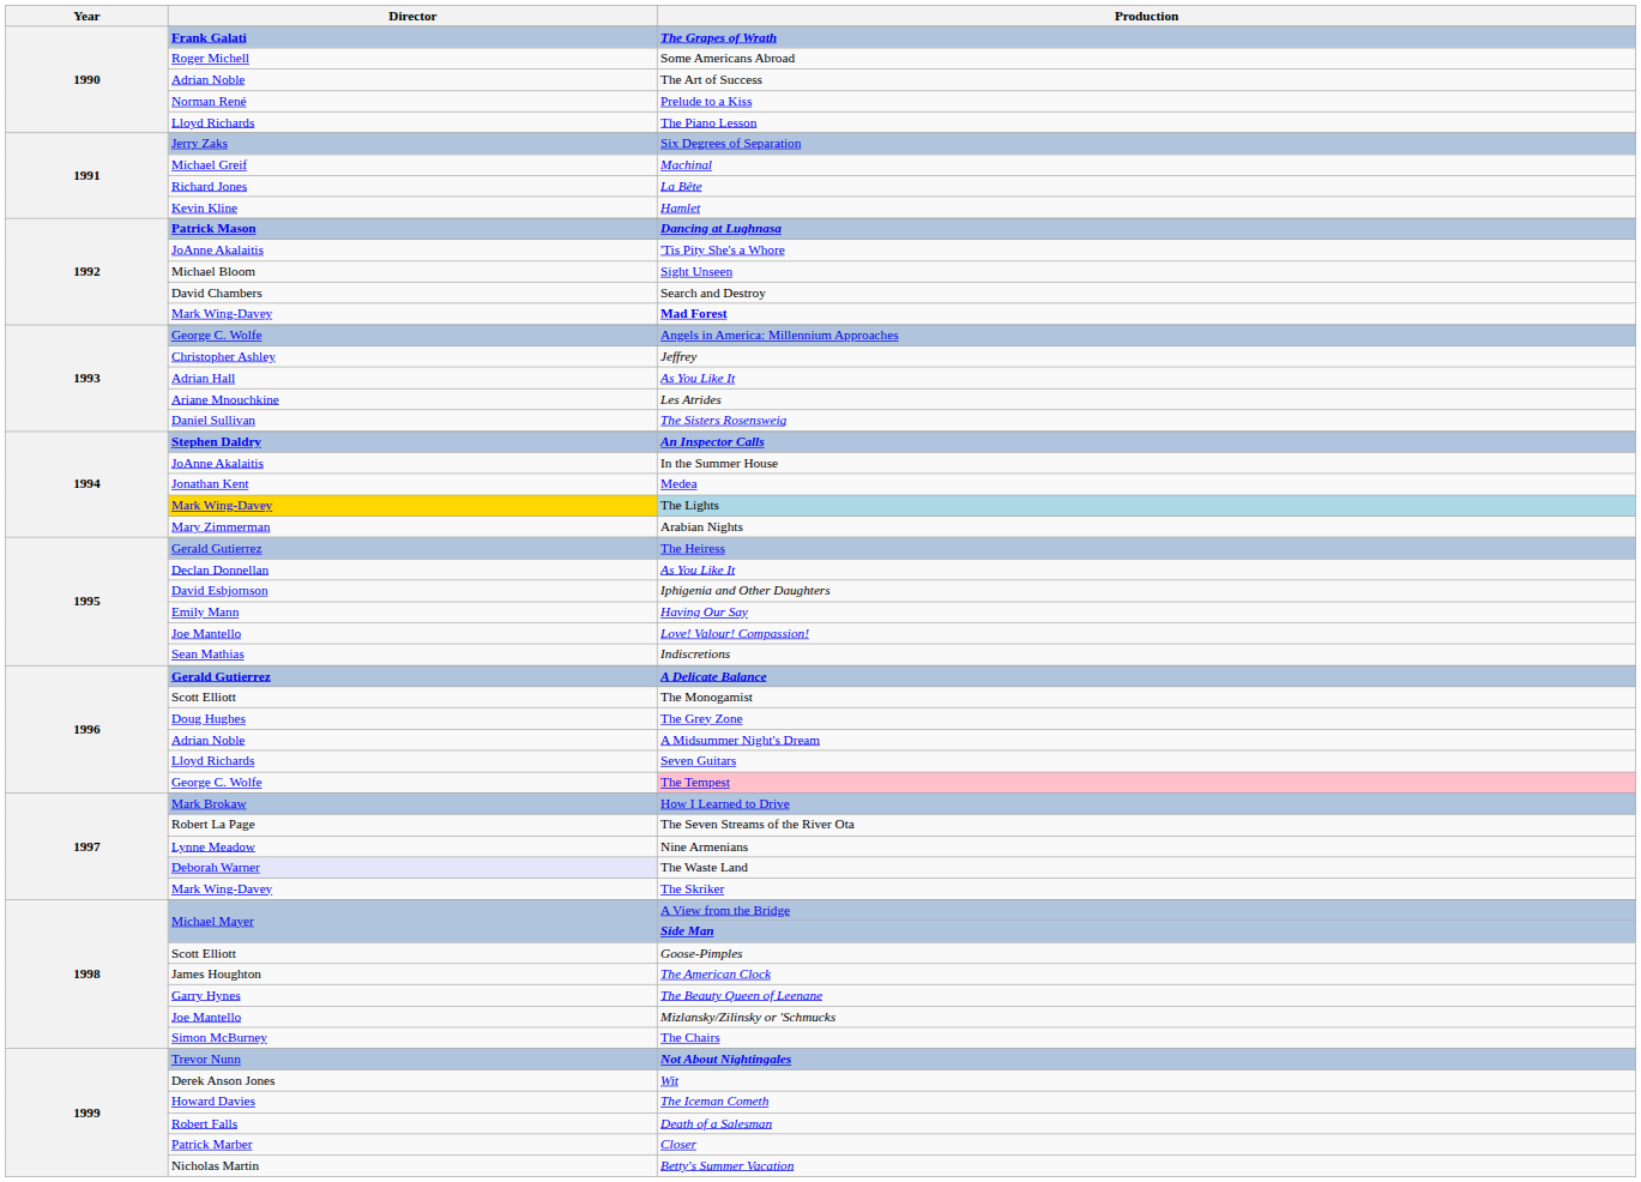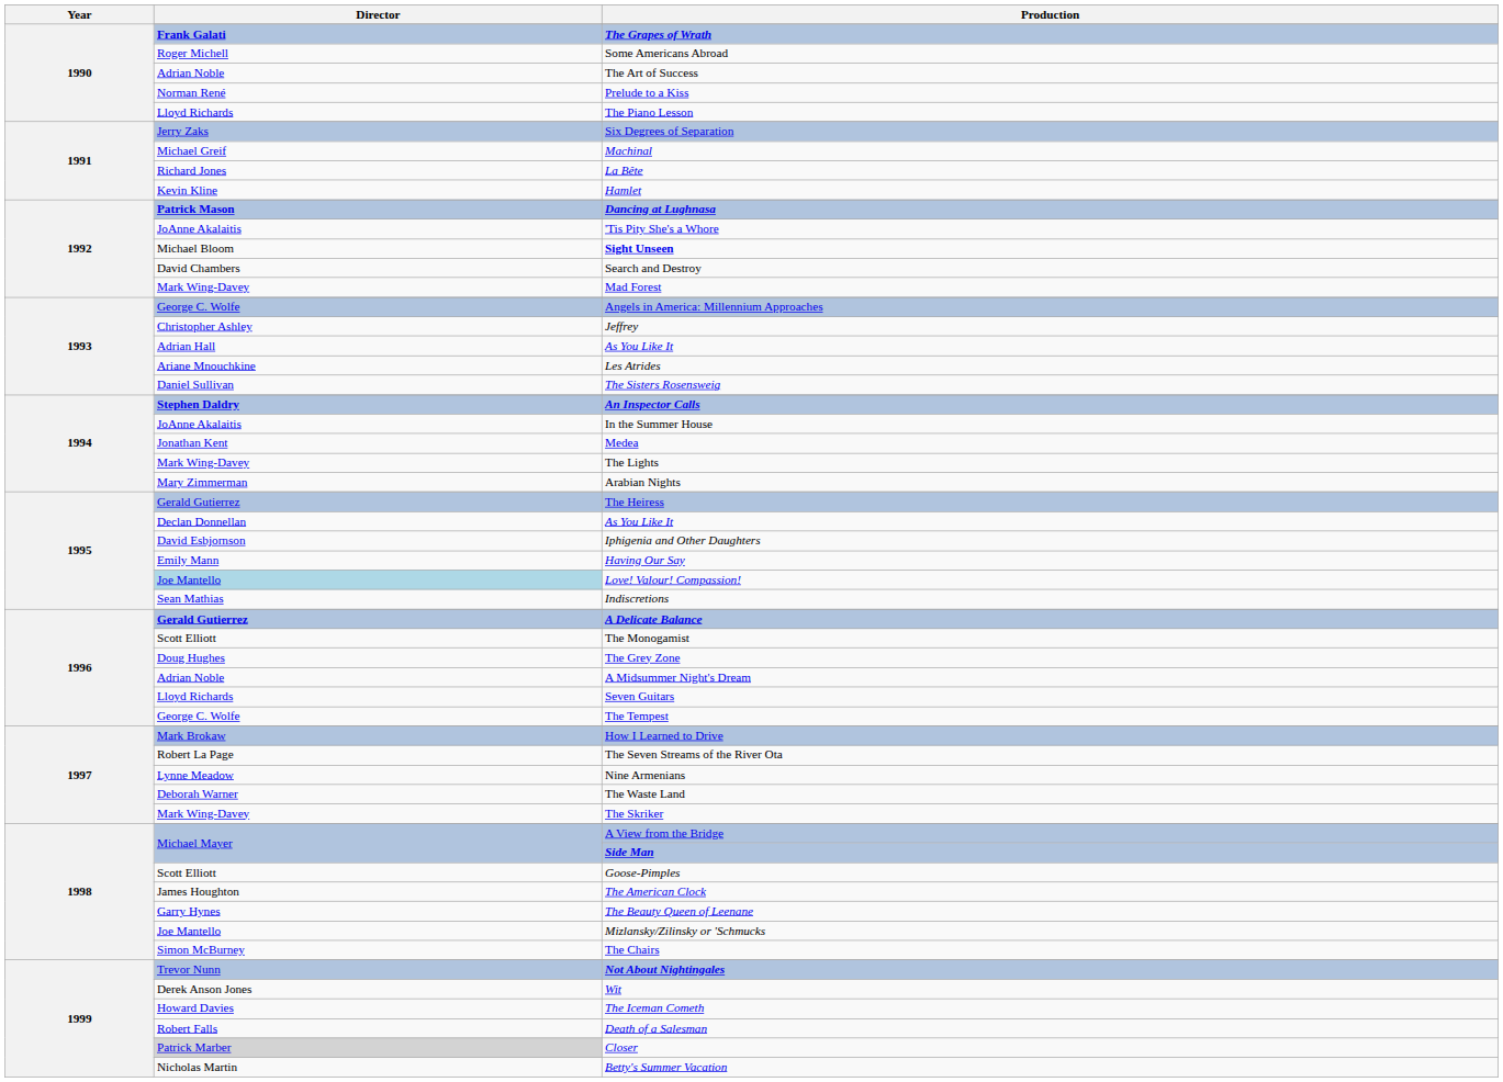Sight Unseen | Production: normal -> bold
Mad Forest | Production: bold -> normal
The Lights | Director: gold background -> no background
The Lights | Production: lightblue background -> no background
Love! Valour! Compassion! | Director: no background -> lightblue background
The Tempest | Production: pink background -> no background
The Waste Land | Director: lavender background -> no background
Closer | Director: no background -> lightgrey background
